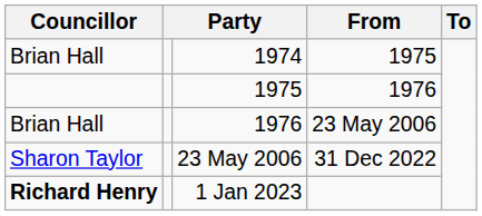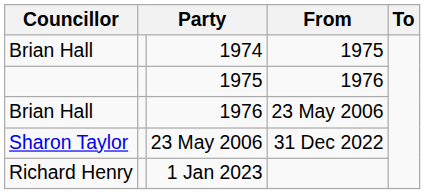1 Jan 2023 | Councillor: bold -> normal
